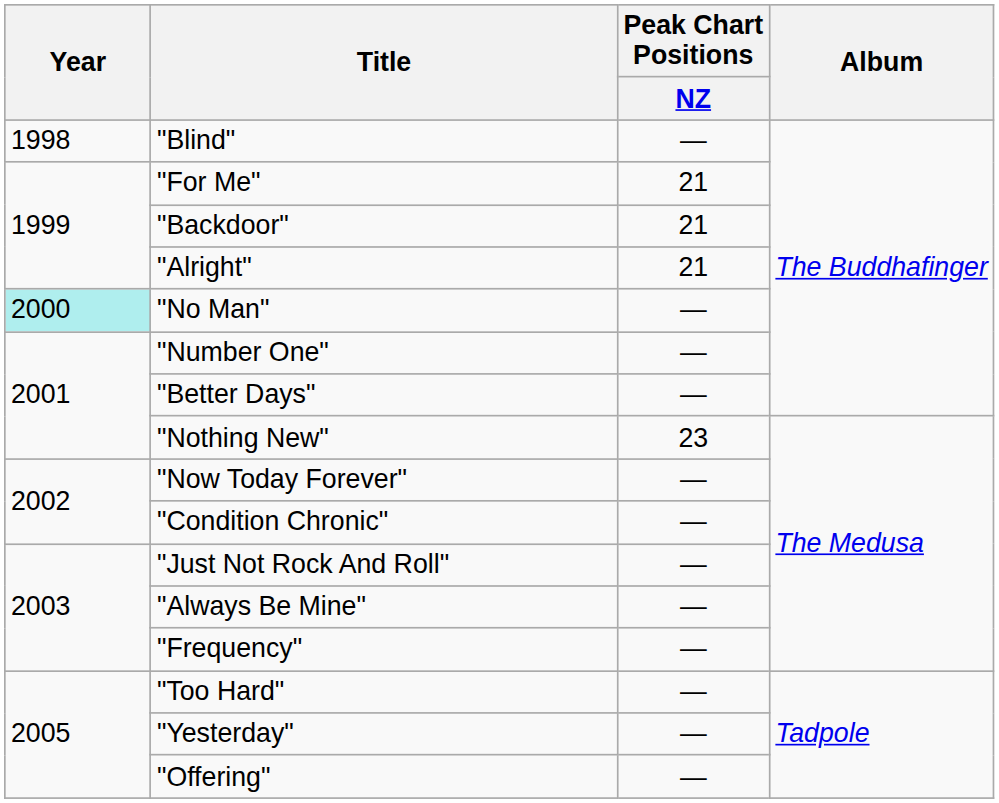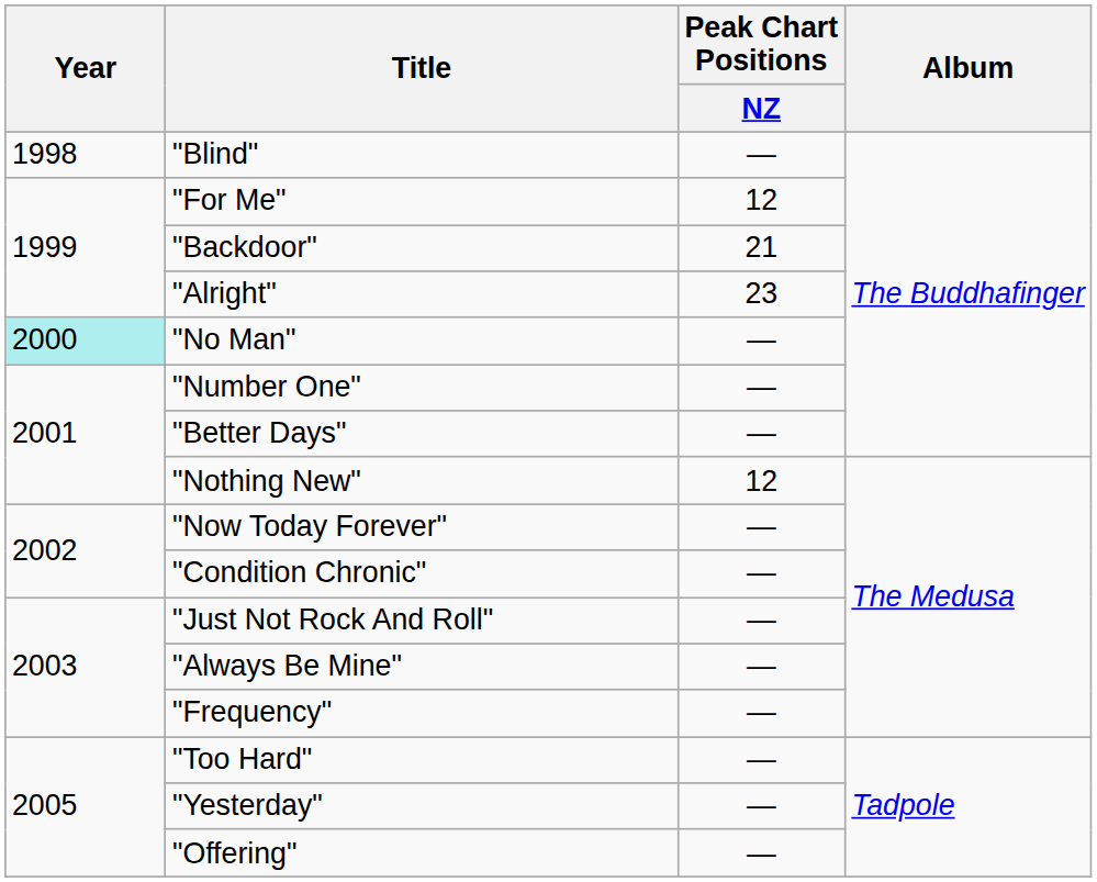"For Me" | Peak Chart Positions / NZ: 21 -> 12
"Alright" | Peak Chart Positions / NZ: 21 -> 23
"Nothing New" | Peak Chart Positions / NZ: 23 -> 12
